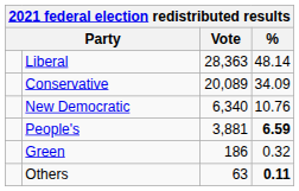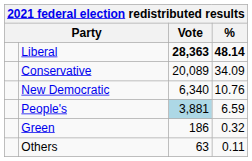Liberal | Vote: normal -> bold
Liberal | %: normal -> bold
People's | Vote: no background -> lightblue background
People's | %: bold -> normal
Others | %: bold -> normal
